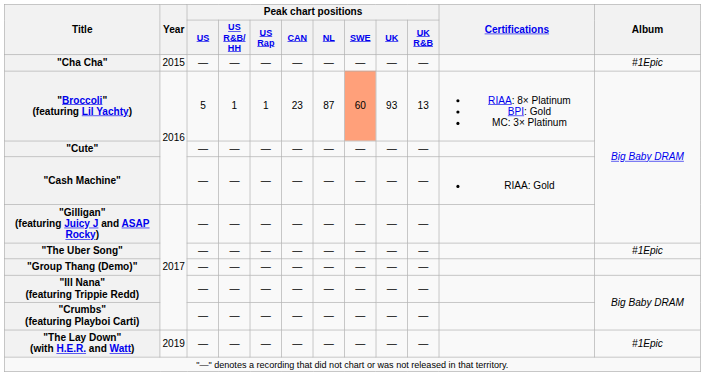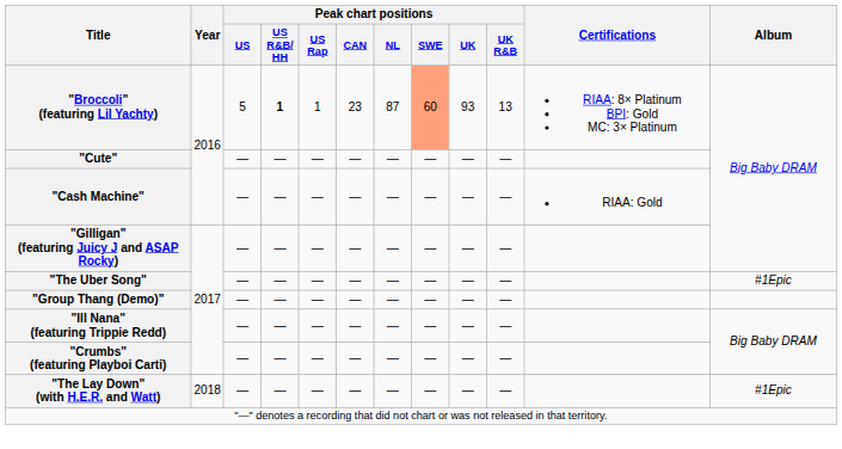- row: "Cha Cha" | 2015 | — | — | — | — | — | — | — | — | #1Epic
"Broccoli" (featuring Lil Yachty) | Peak chart positions / US R&B/ HH: normal -> bold
"The Lay Down" (with H.E.R. and Watt) | Year: 2019 -> 2018
